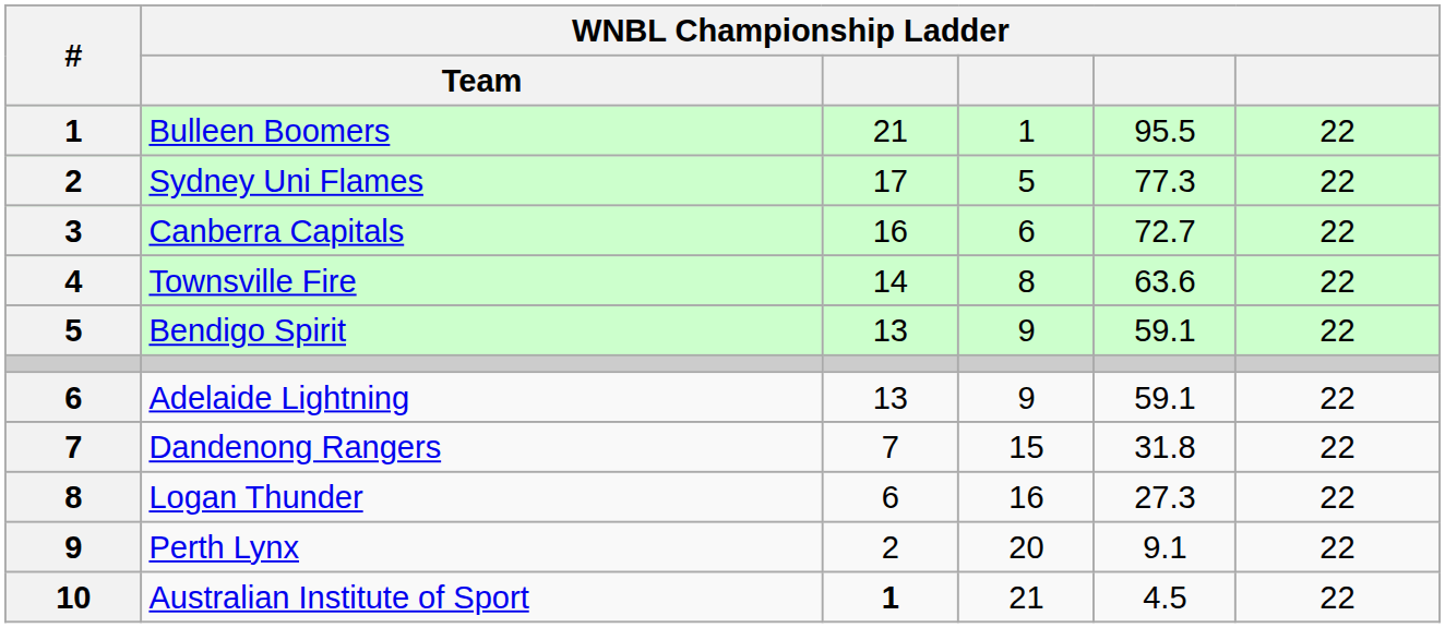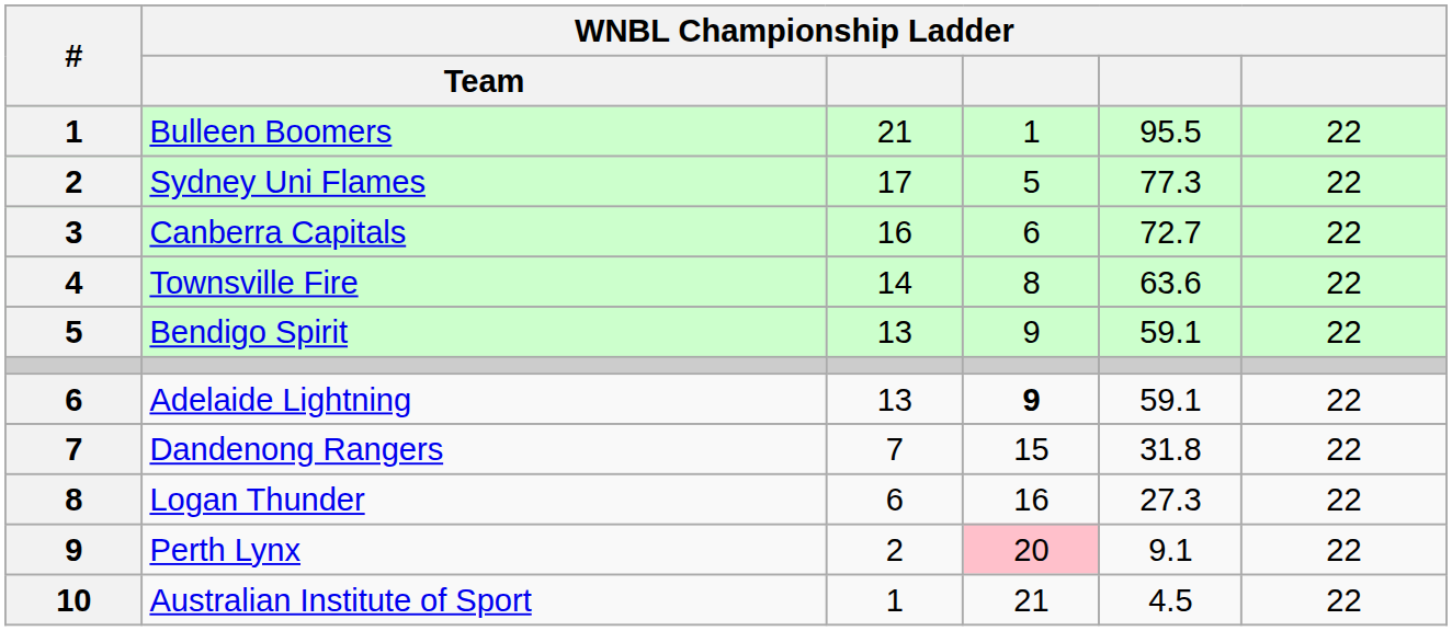Adelaide Lightning | column 4: normal -> bold
Perth Lynx | column 4: no background -> pink background
Australian Institute of Sport | column 3: bold -> normal
